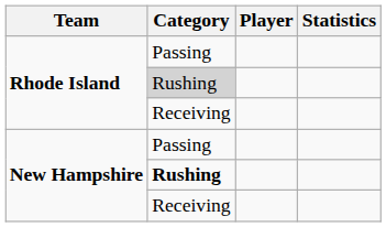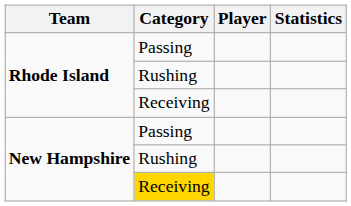Rhode Island / Rushing | Category: lightgrey background -> no background
New Hampshire / Rushing | Category: bold -> normal
New Hampshire / Receiving | Category: no background -> gold background
